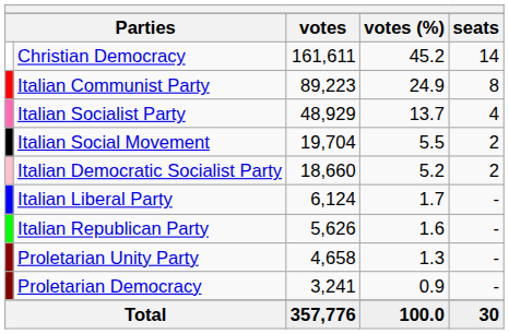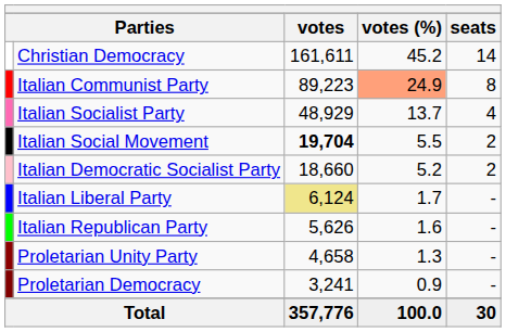Italian Communist Party | votes (%): no background -> lightsalmon background
Italian Social Movement | votes: normal -> bold
Italian Liberal Party | votes: no background -> khaki background
